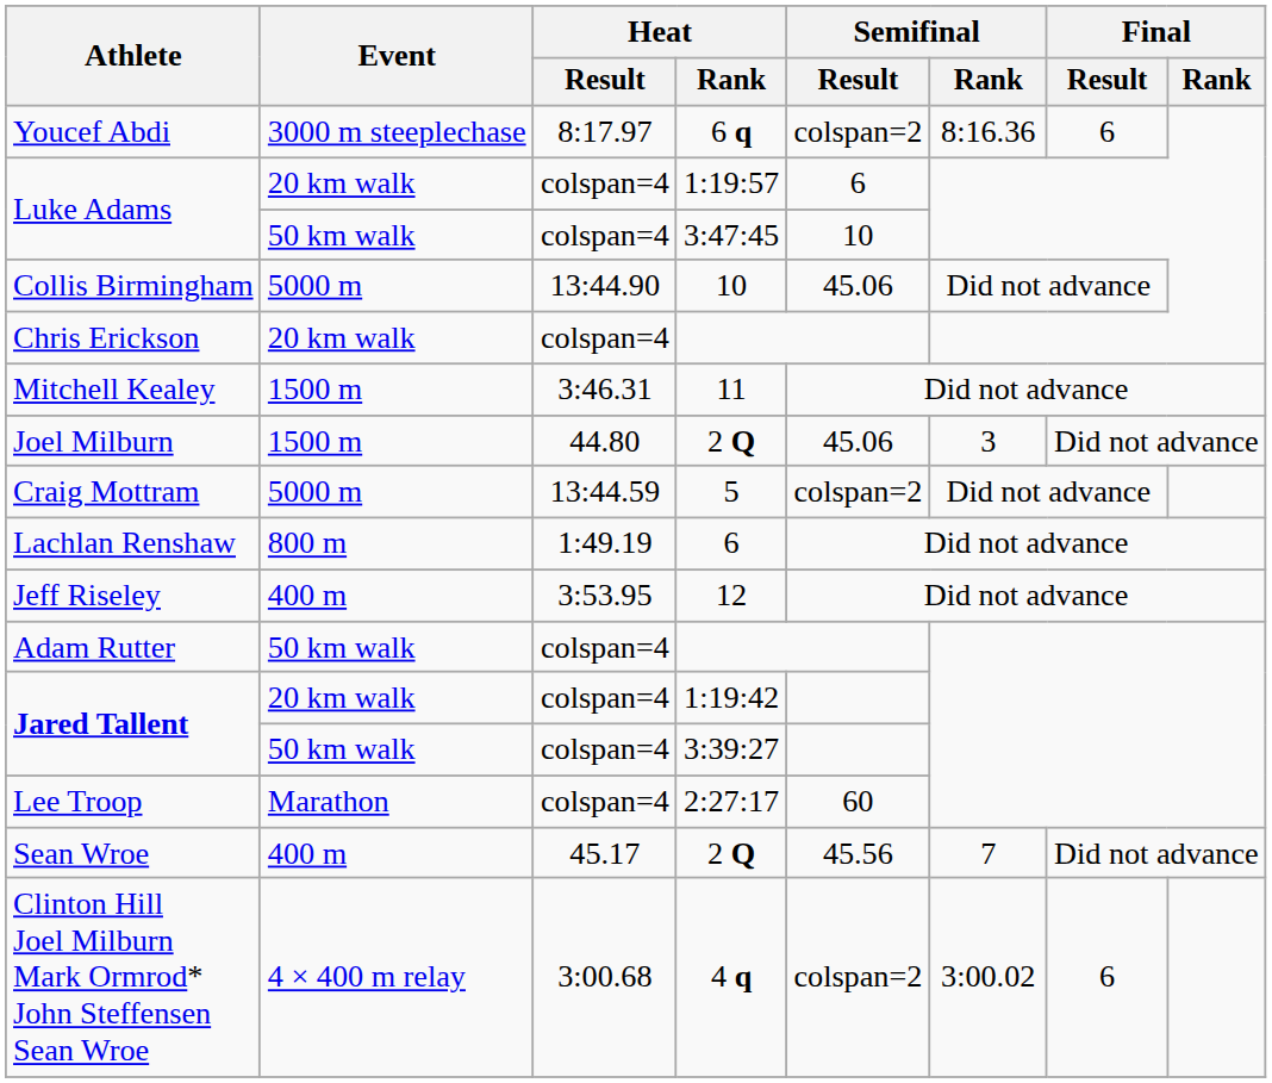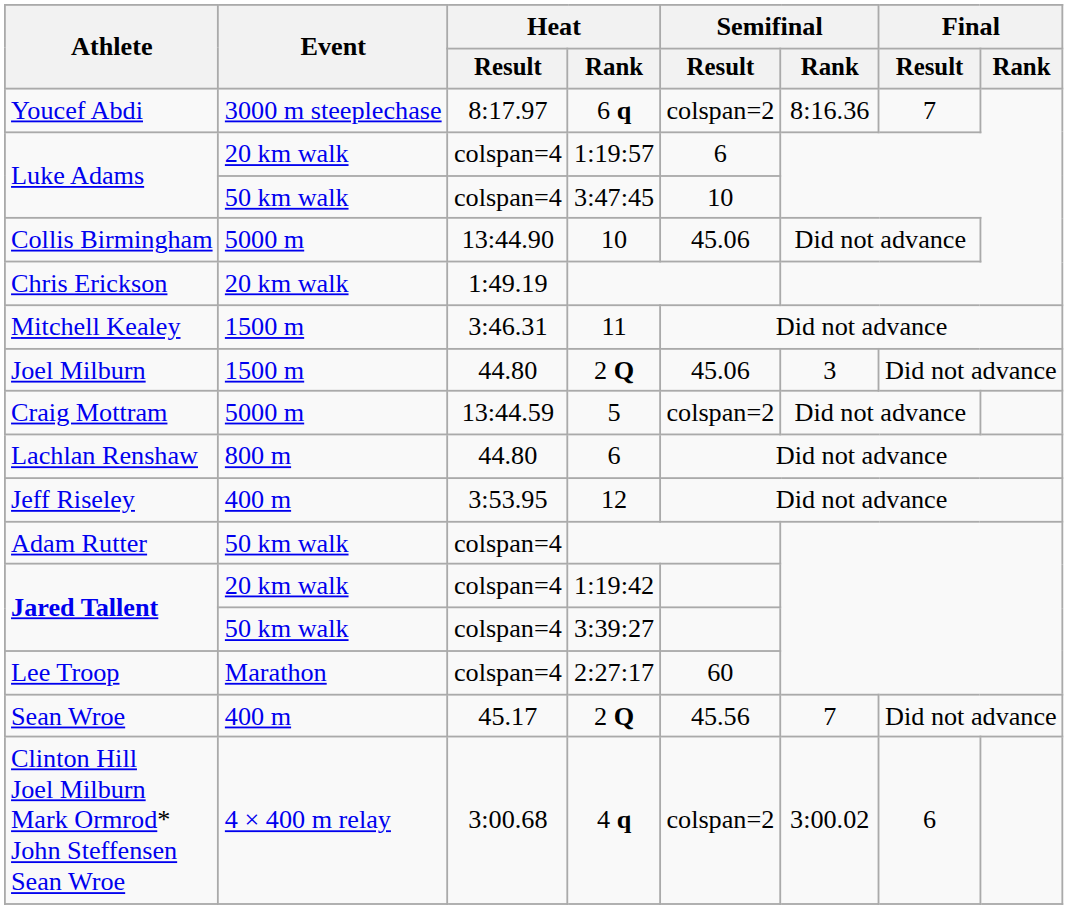Youcef Abdi | Final / Result: 6 -> 7
Chris Erickson | Heat / Result: colspan=4 -> 1:49.19
Lachlan Renshaw | Heat / Result: 1:49.19 -> 44.80
